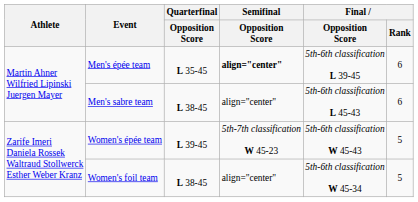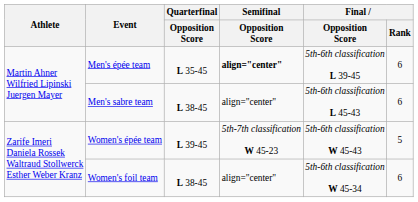Women's foil team | Final / Rank: 5 -> 6
